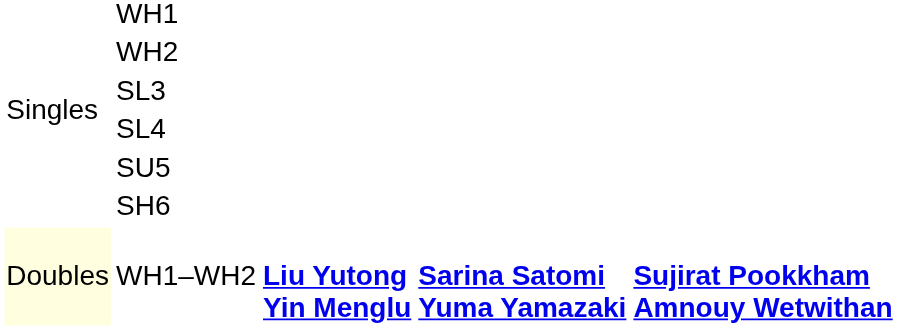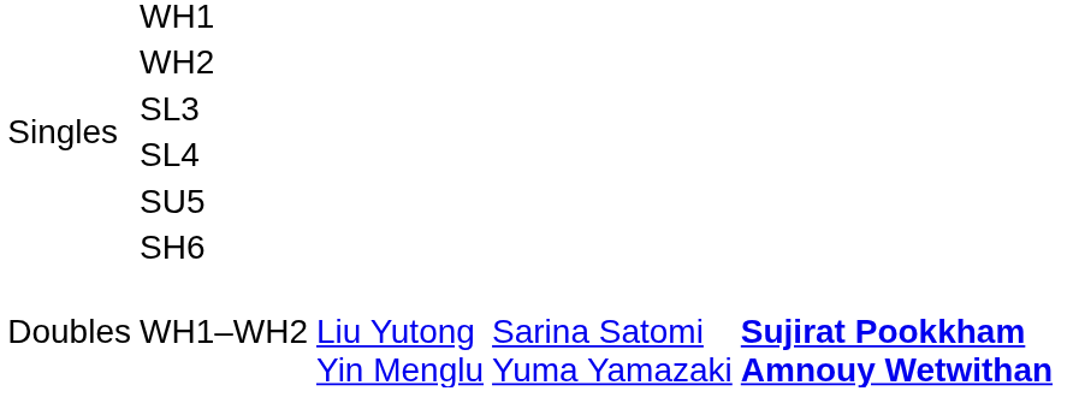WH1–WH2 | column 1: lightyellow background -> no background
WH1–WH2 | column 3: bold -> normal
WH1–WH2 | column 4: bold -> normal
